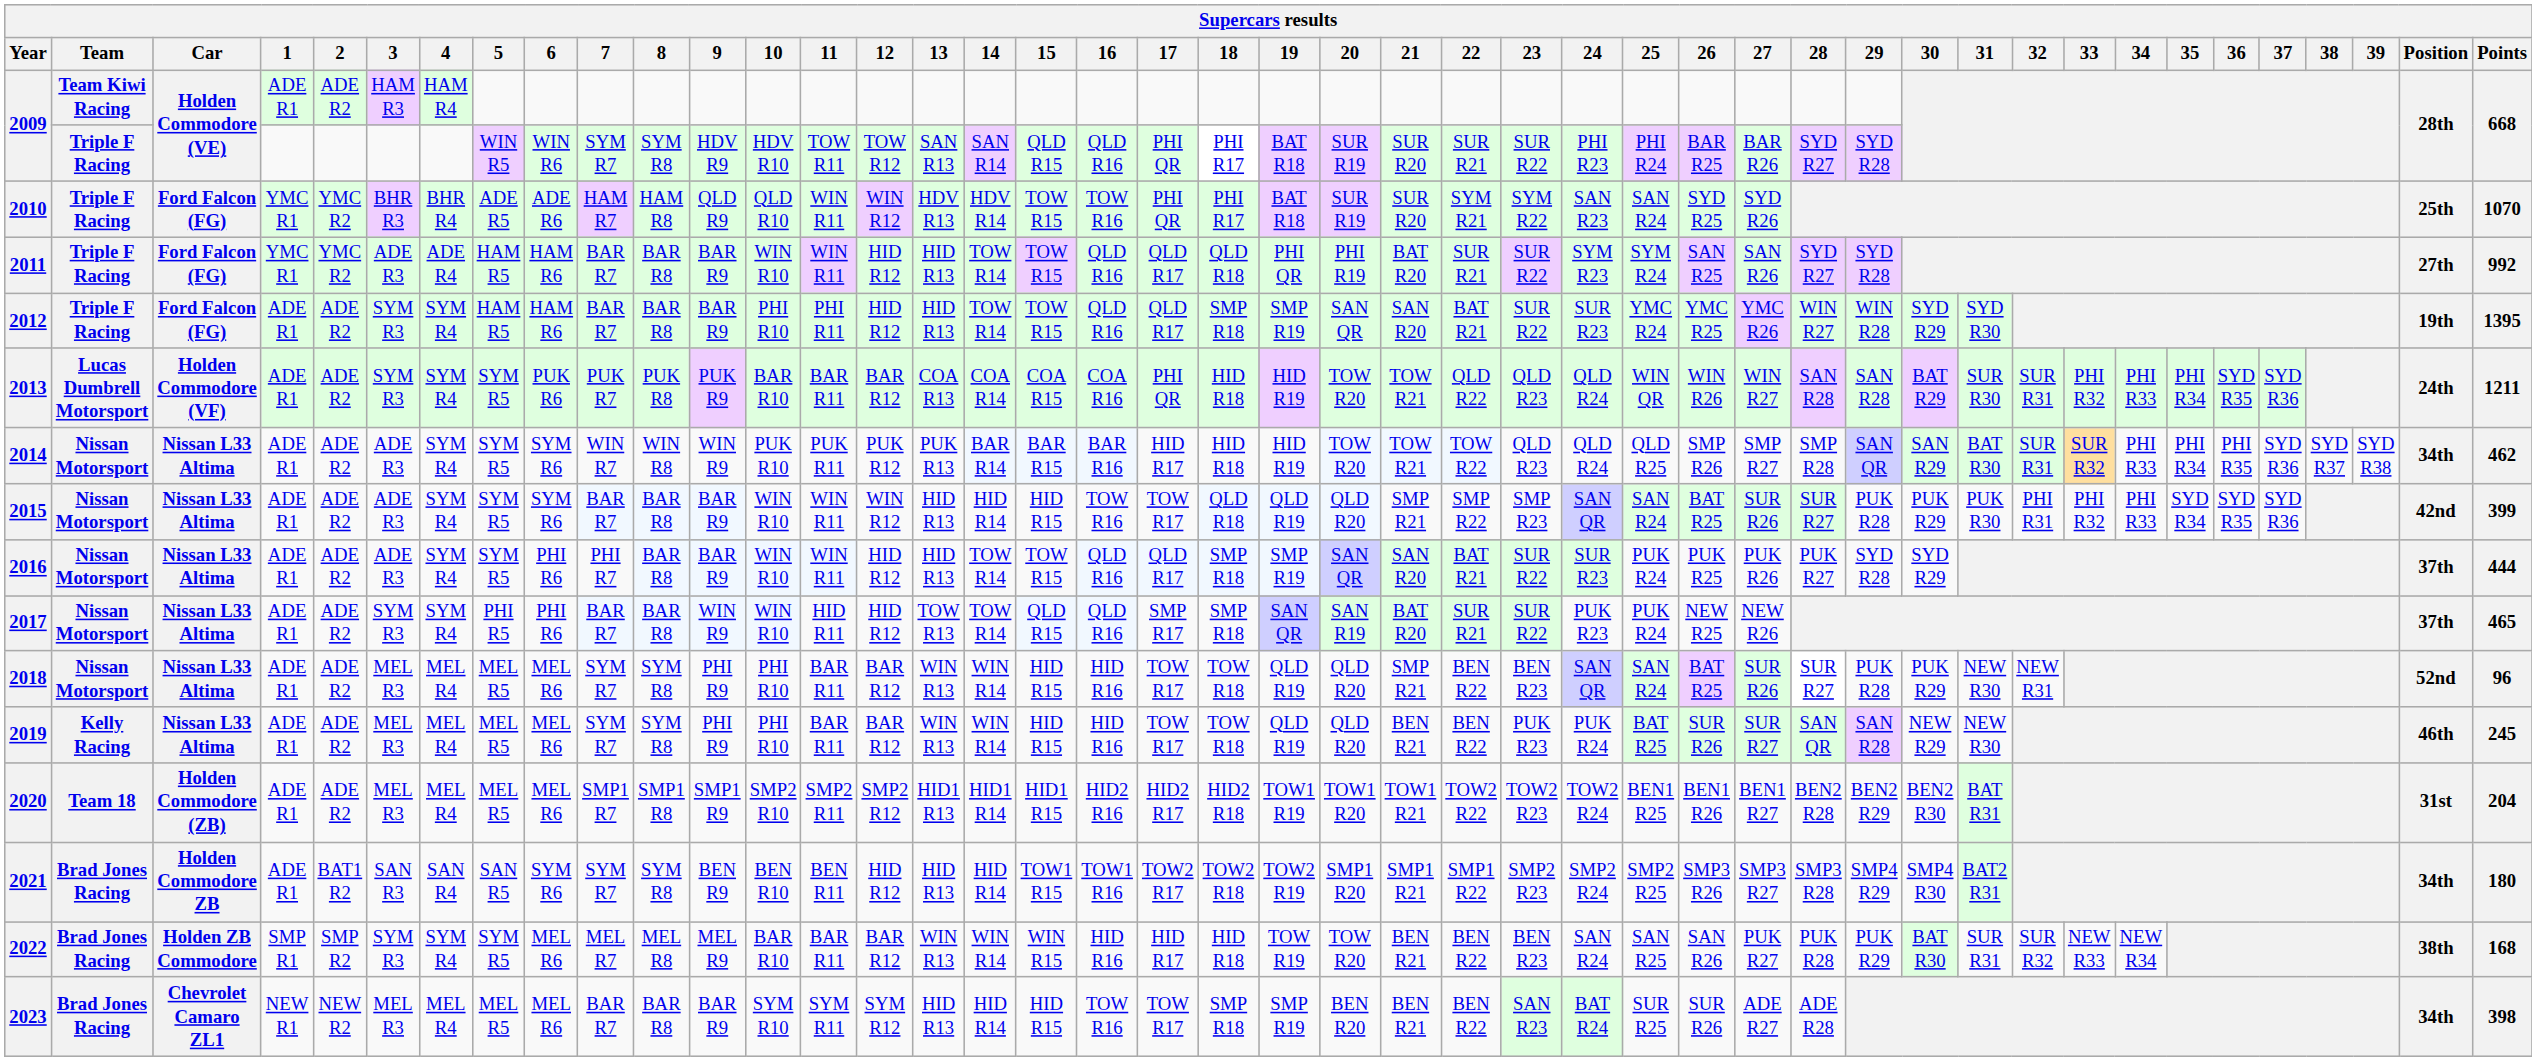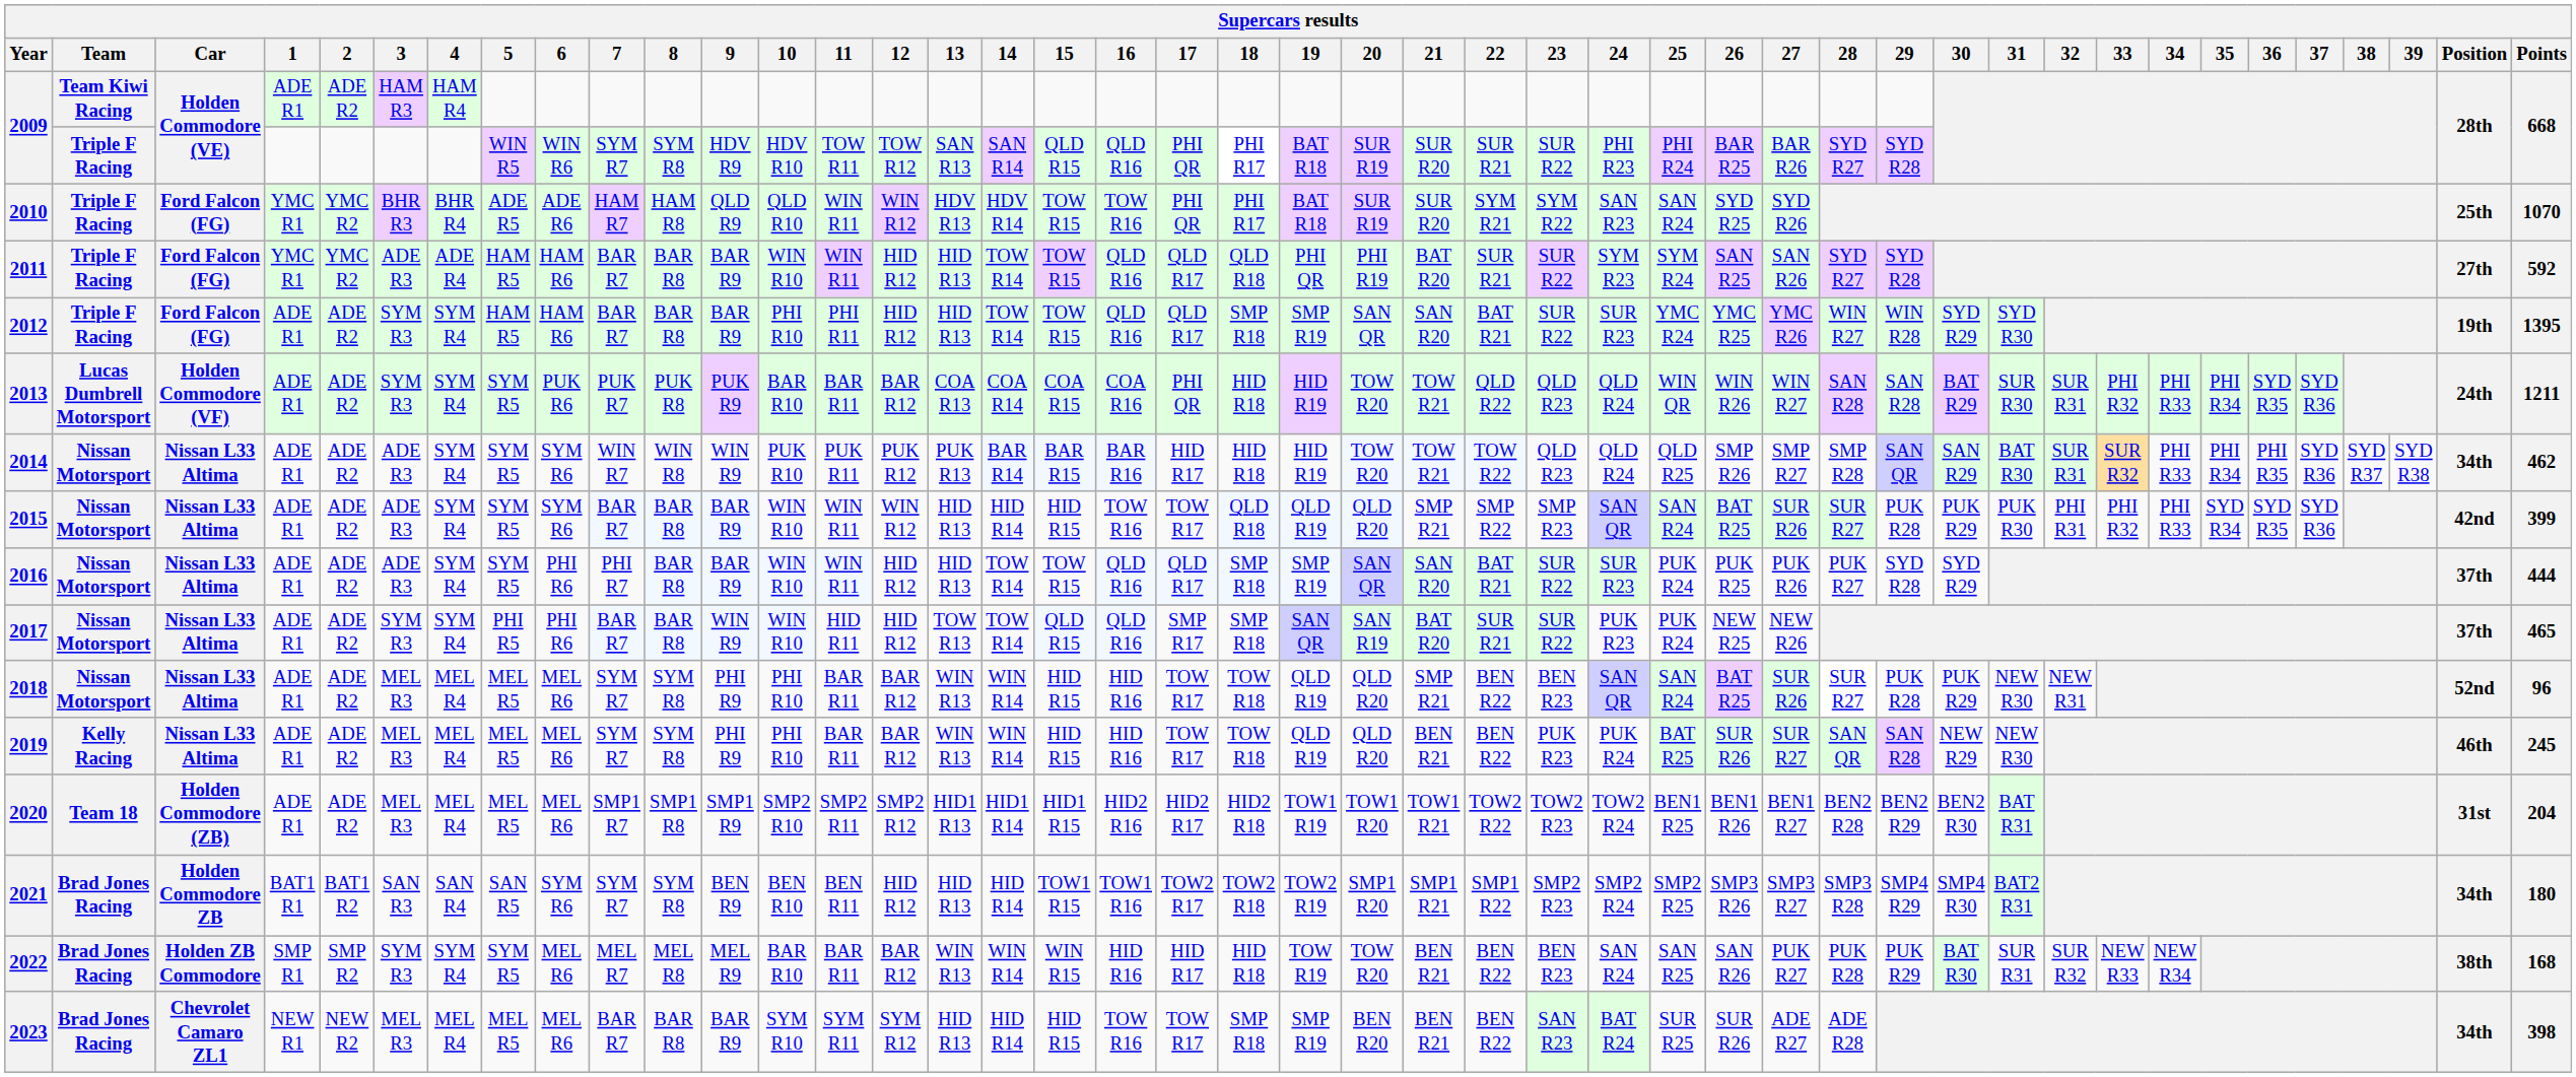2011 | Points: 992 -> 592
2021 | 1: ADE R1 -> BAT1 R1
